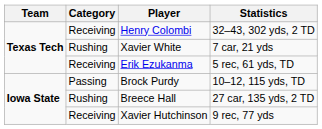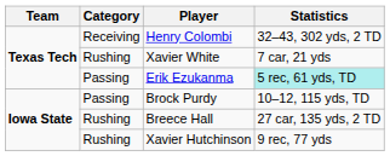Erik Ezukanma | Category: Receiving -> Passing
Erik Ezukanma | Statistics: no background -> paleturquoise background
Xavier Hutchinson | Category: Receiving -> Rushing
